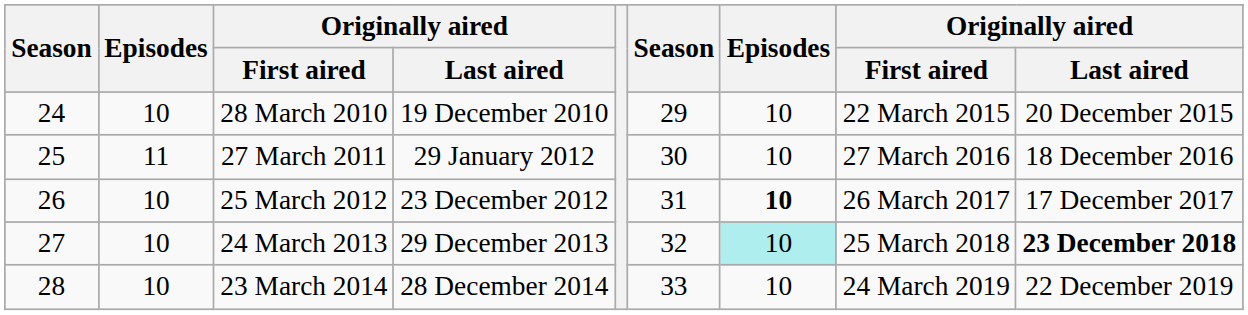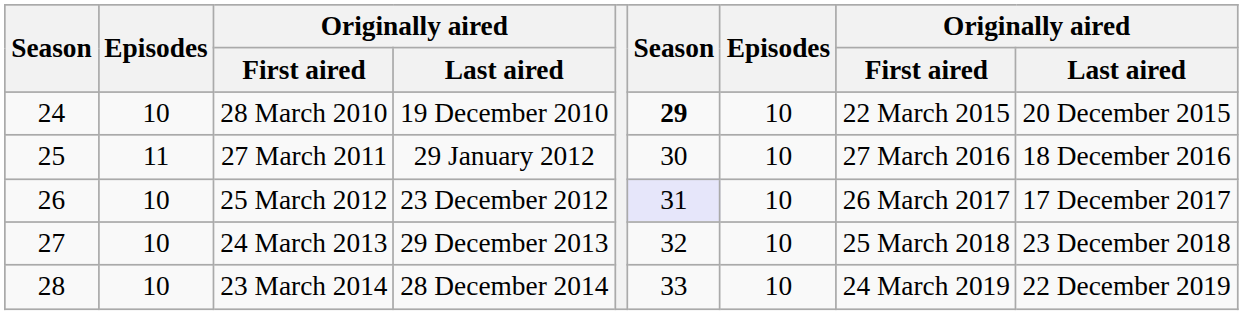28 March 2010 | column 6: normal -> bold
25 March 2012 | column 6: no background -> lavender background
25 March 2012 | column 7: bold -> normal
24 March 2013 | column 7: paleturquoise background -> no background
24 March 2013 | column 9: bold -> normal
